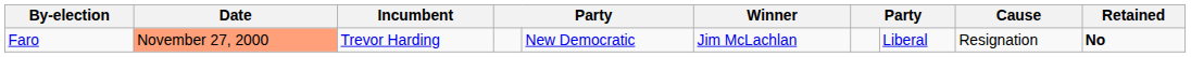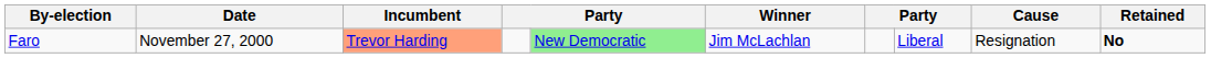Faro | Date: lightsalmon background -> no background
Faro | Incumbent: no background -> lightsalmon background
Faro | column 5: no background -> lightgreen background
